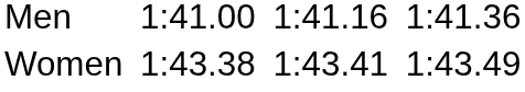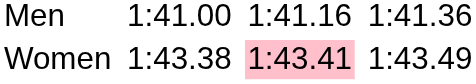Women | column 3: no background -> pink background
